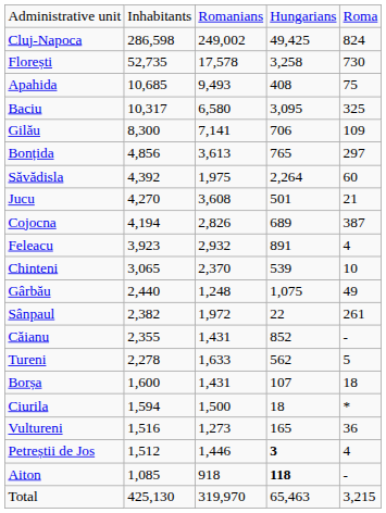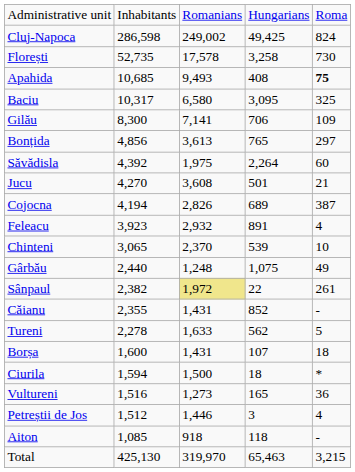Apahida | column 5: normal -> bold
Sânpaul | column 3: no background -> khaki background
Petreștii de Jos | column 4: bold -> normal
Aiton | column 4: bold -> normal
